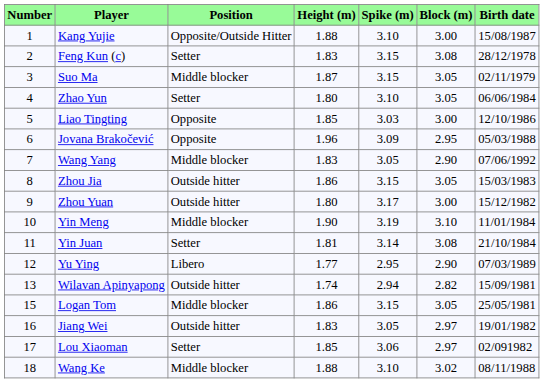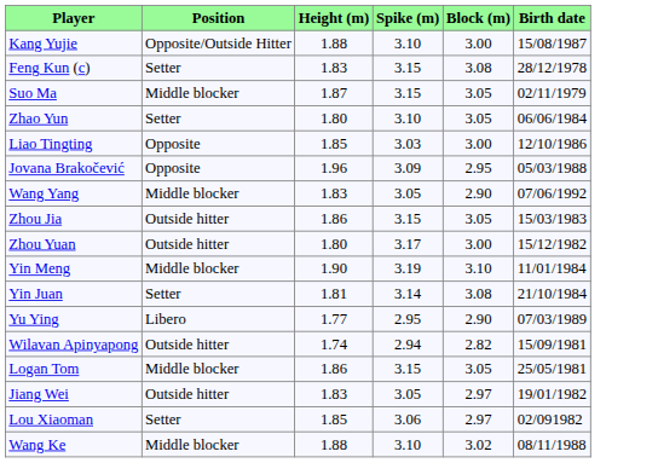- column: Number | 1 | 2 | 3 | 4 | 5 | 6 | 7 | 8 | 9 | 10 | 11 | 12 | 13 | 15 | 16 | 17 | 18
